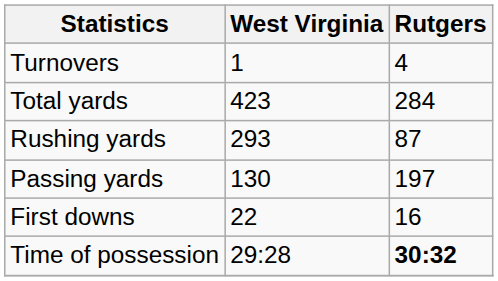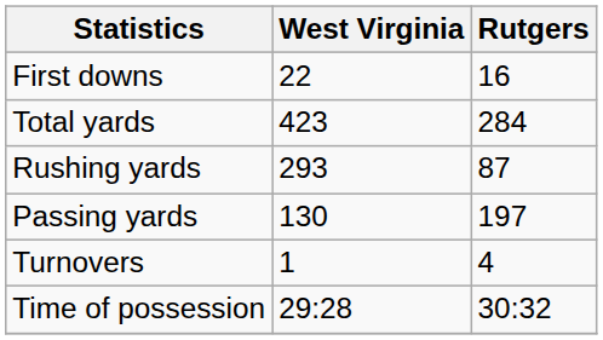rows swapped: First downs <-> Turnovers
Time of possession | Rutgers: bold -> normal
